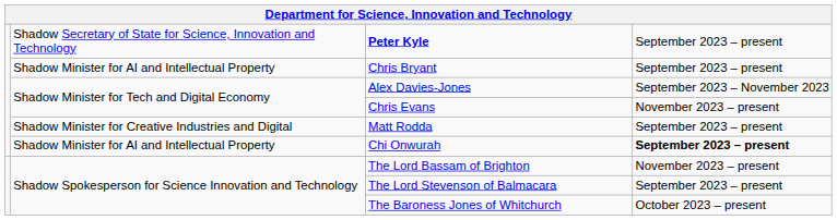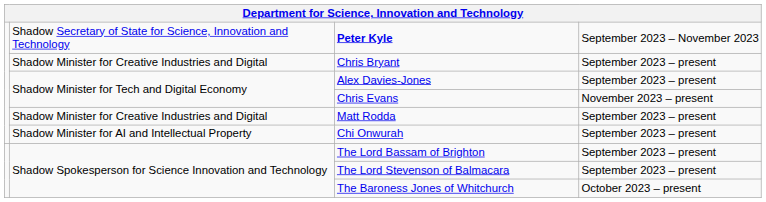Peter Kyle | column 4: September 2023 – present -> September 2023 – November 2023
Chris Bryant | column 2: Shadow Minister for AI and Intellectual Property -> Shadow Minister for Creative Industries and Digital
Alex Davies-Jones | column 4: September 2023 – November 2023 -> September 2023 – present
Chi Onwurah | column 4: bold -> normal
The Lord Bassam of Brighton | column 4: November 2023 – present -> September 2023 – present
